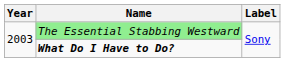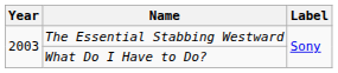The Essential Stabbing Westward | Name: lightgreen background -> no background
What Do I Have to Do? | Name: bold -> normal
